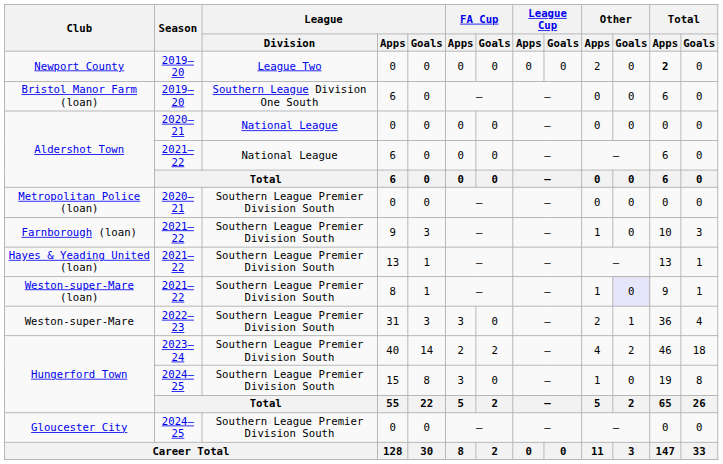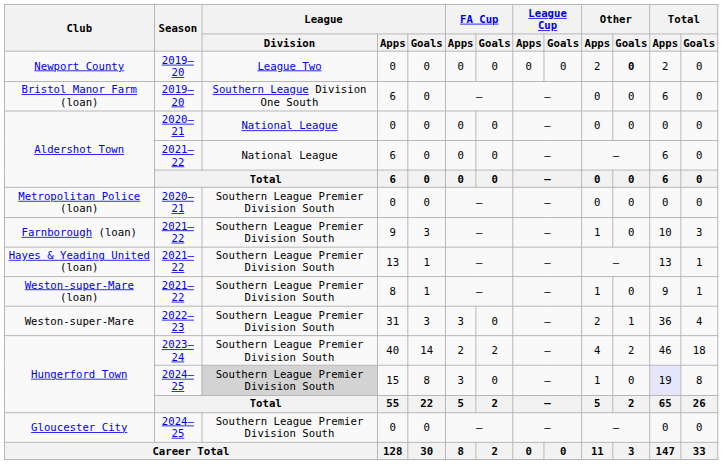Newport County | Other / Goals: normal -> bold
Newport County | Total / Apps: bold -> normal
Weston-super-Mare (loan) | Other / Goals: lavender background -> no background
Hungerford Town / 15 | League / Division: no background -> lightgrey background
Hungerford Town / 15 | Total / Apps: no background -> lavender background
